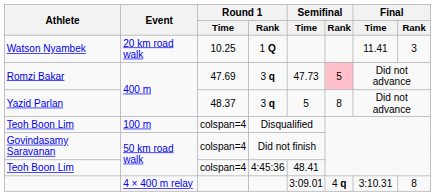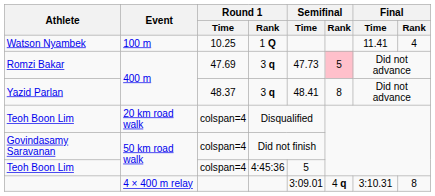Watson Nyambek | Event: 20 km road walk -> 100 m
Watson Nyambek | Final / Rank: 3 -> 4
Yazid Parlan | Semifinal / Time: 5 -> 48.41
Teoh Boon Lim / Disqualified | Event: 100 m -> 20 km road walk
Teoh Boon Lim / 4:45:36 | Semifinal / Time: 48.41 -> 5
